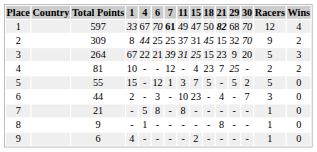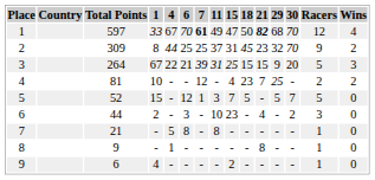row 3 | 21: 15 -> 23
row 4 | 21: 23 -> 15
row 6 | Total Points: 55 -> 52
row 6 | 30: 2 -> 7
row 7 | 30: 7 -> 2
